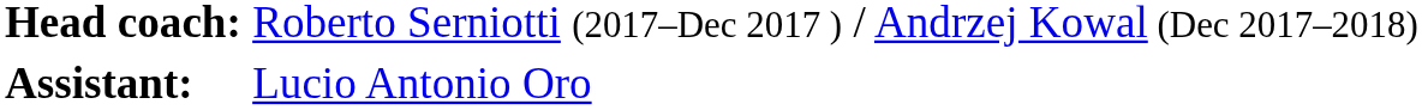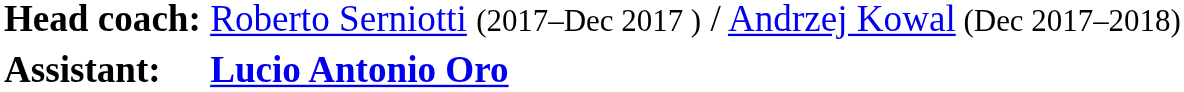Assistant: | column 2: normal -> bold
